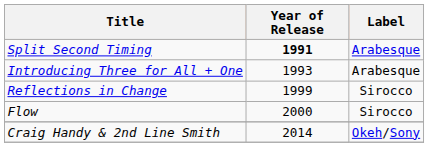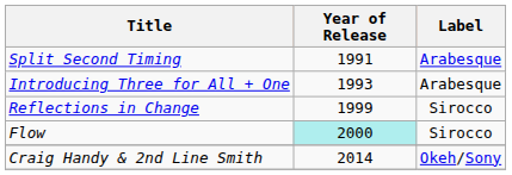Split Second Timing | Year of Release: bold -> normal
Flow | Year of Release: no background -> paleturquoise background
